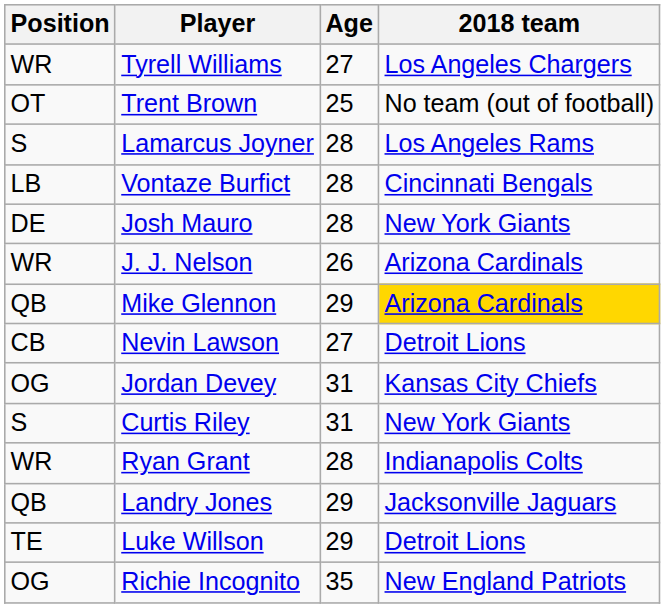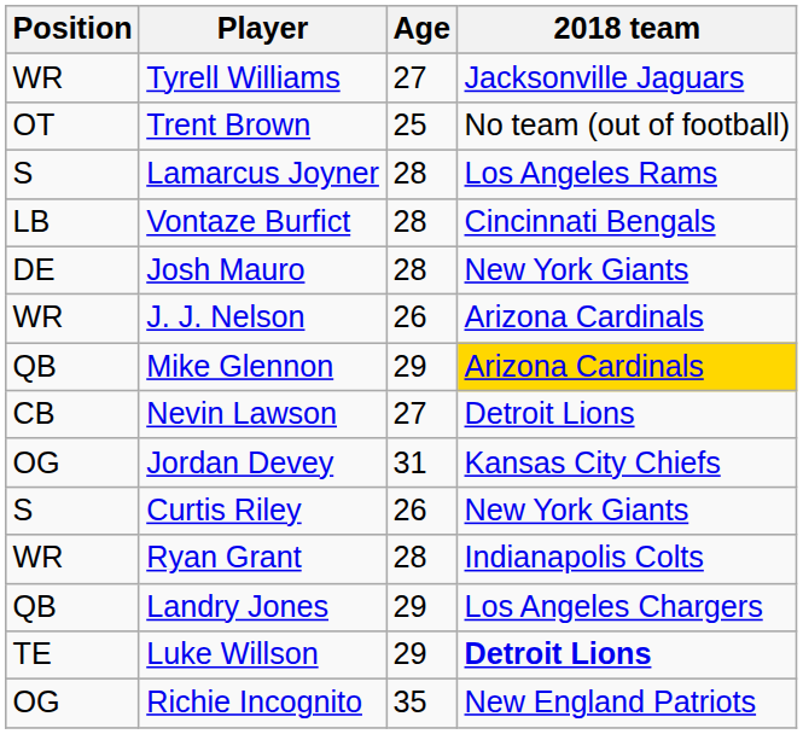Tyrell Williams | 2018 team: Los Angeles Chargers -> Jacksonville Jaguars
Curtis Riley | Age: 31 -> 26
Landry Jones | 2018 team: Jacksonville Jaguars -> Los Angeles Chargers
Luke Willson | 2018 team: normal -> bold
